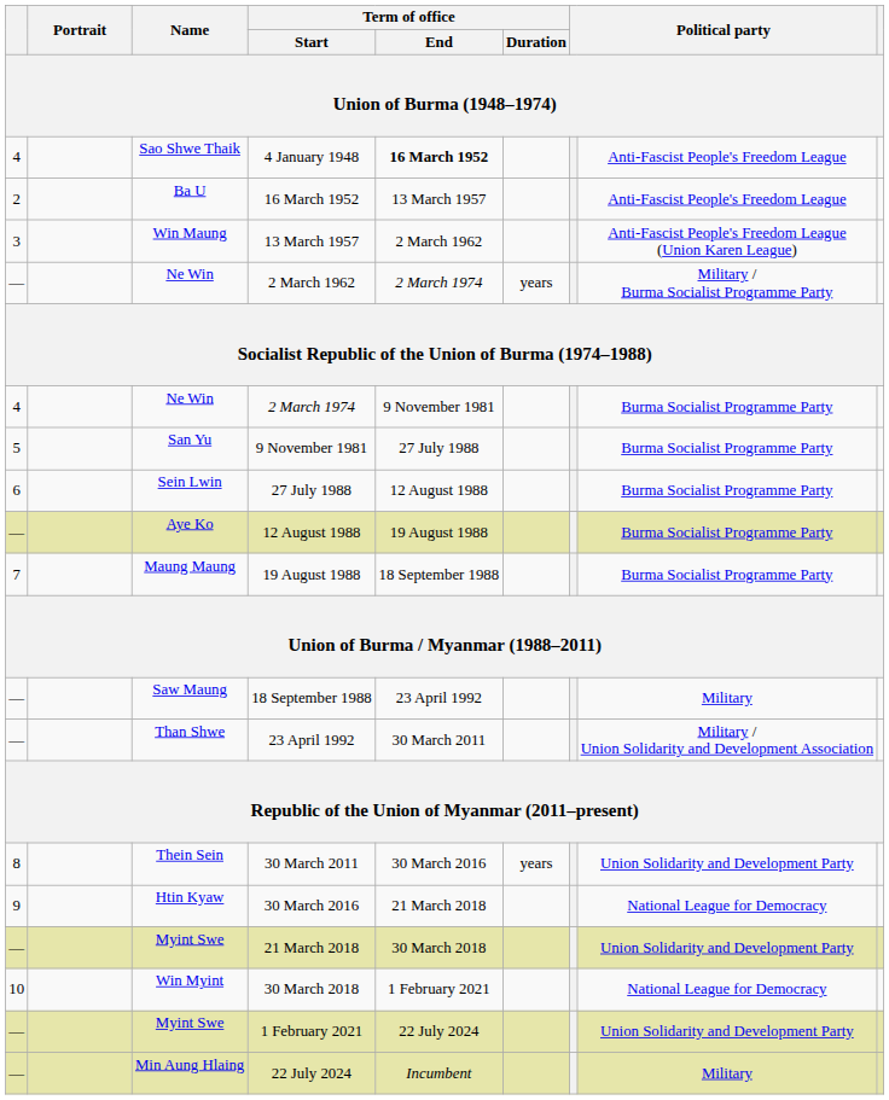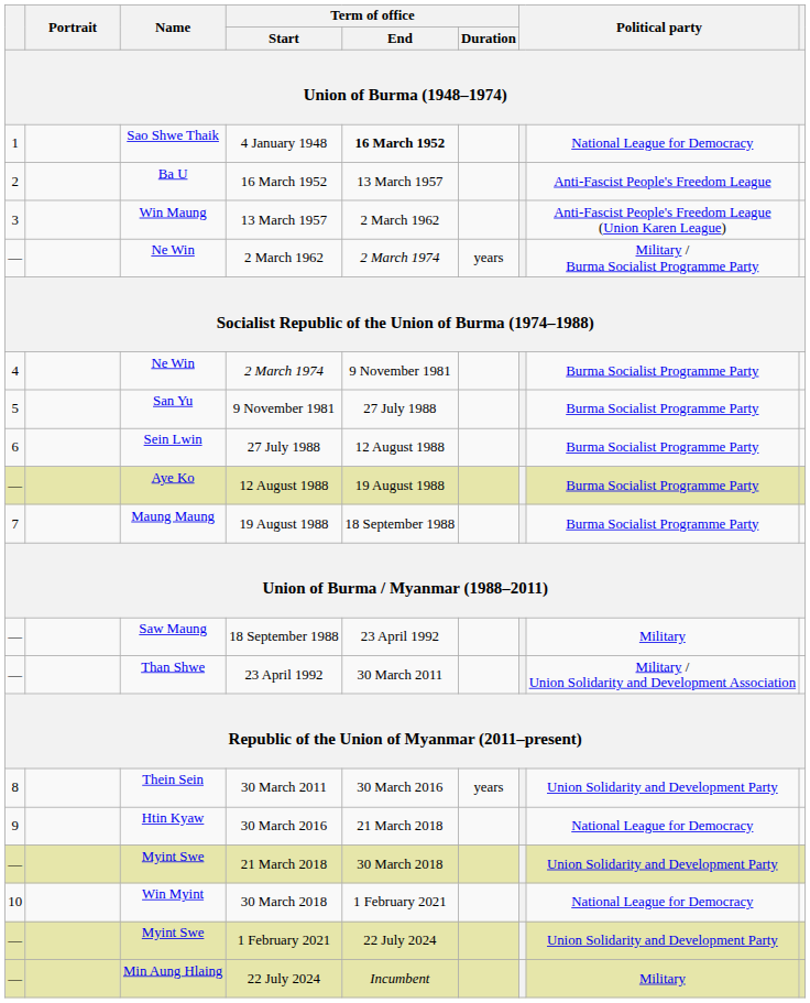4 January 1948 | column 1: 4 -> 1
4 January 1948 | column 8: Anti-Fascist People's Freedom League -> National League for Democracy
